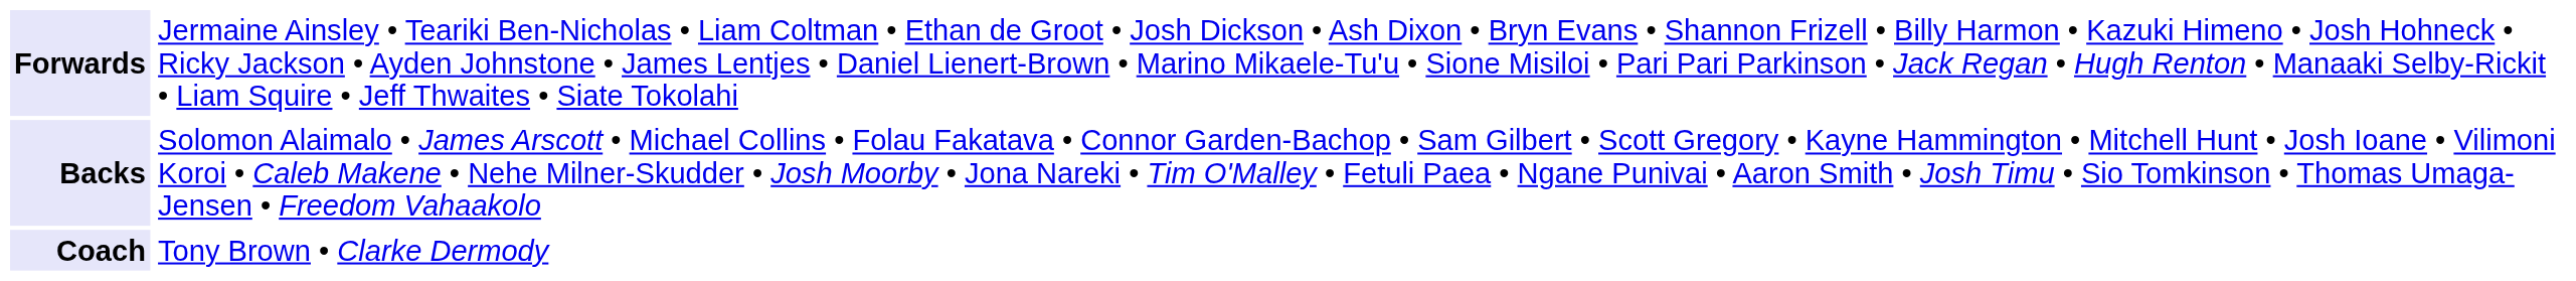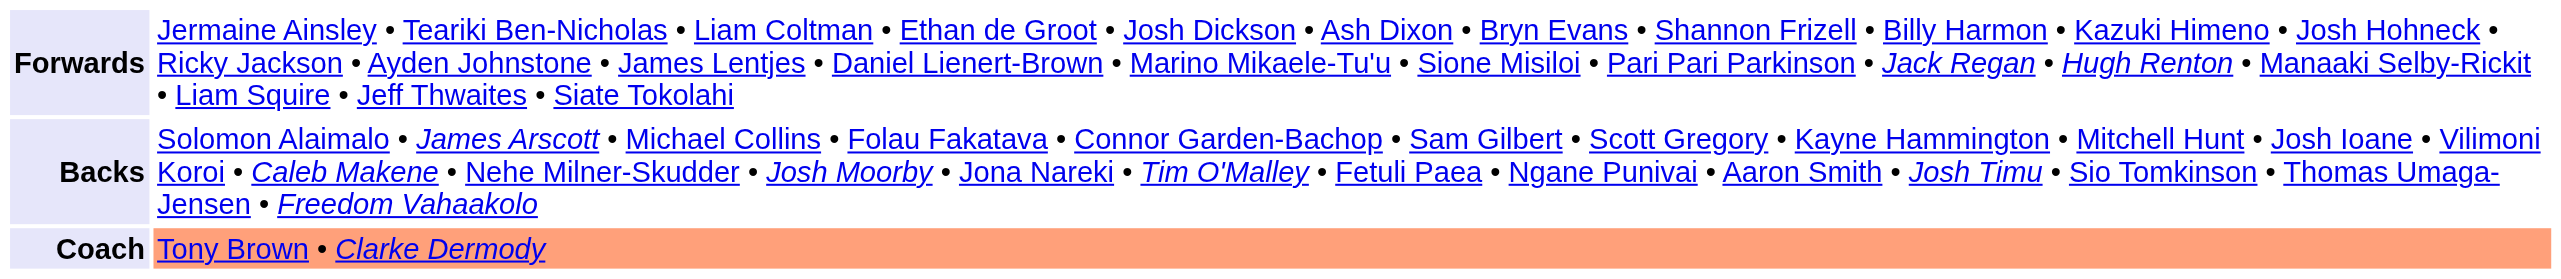Coach | column 2: no background -> lightsalmon background
